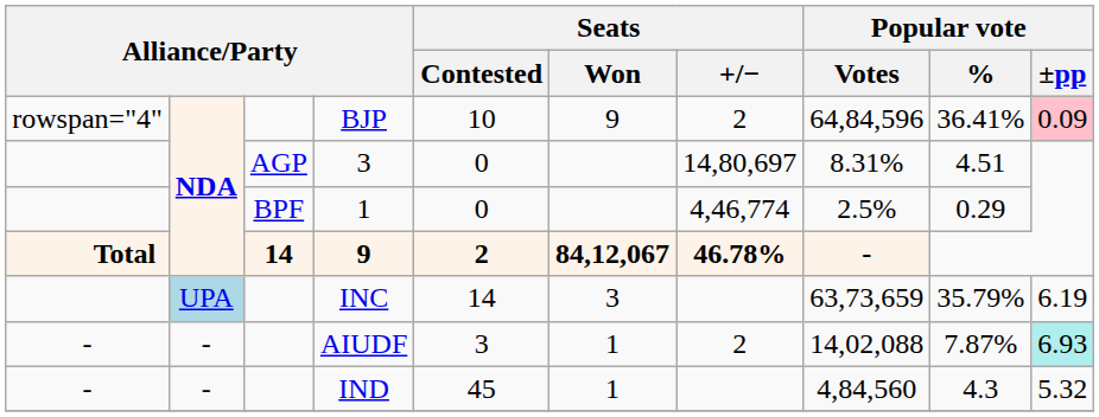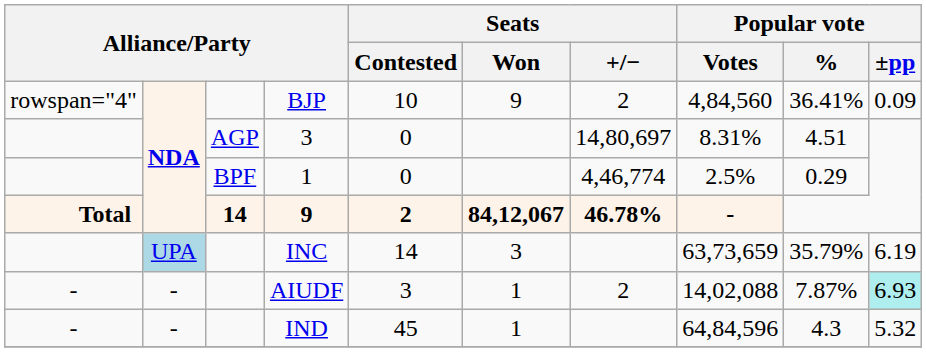BJP | Popular vote / Votes: 64,84,596 -> 4,84,560
BJP | Popular vote / ±pp: pink background -> no background
IND | Popular vote / Votes: 4,84,560 -> 64,84,596
